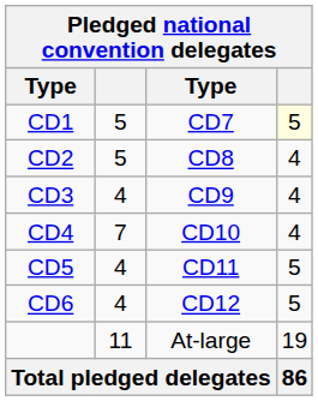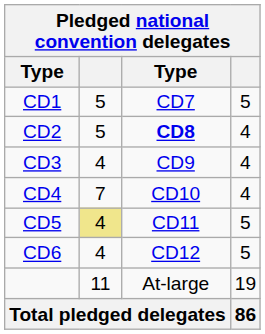CD1 | column 4: lightyellow background -> no background
CD2 | column 3: normal -> bold
CD5 | column 2: no background -> khaki background
